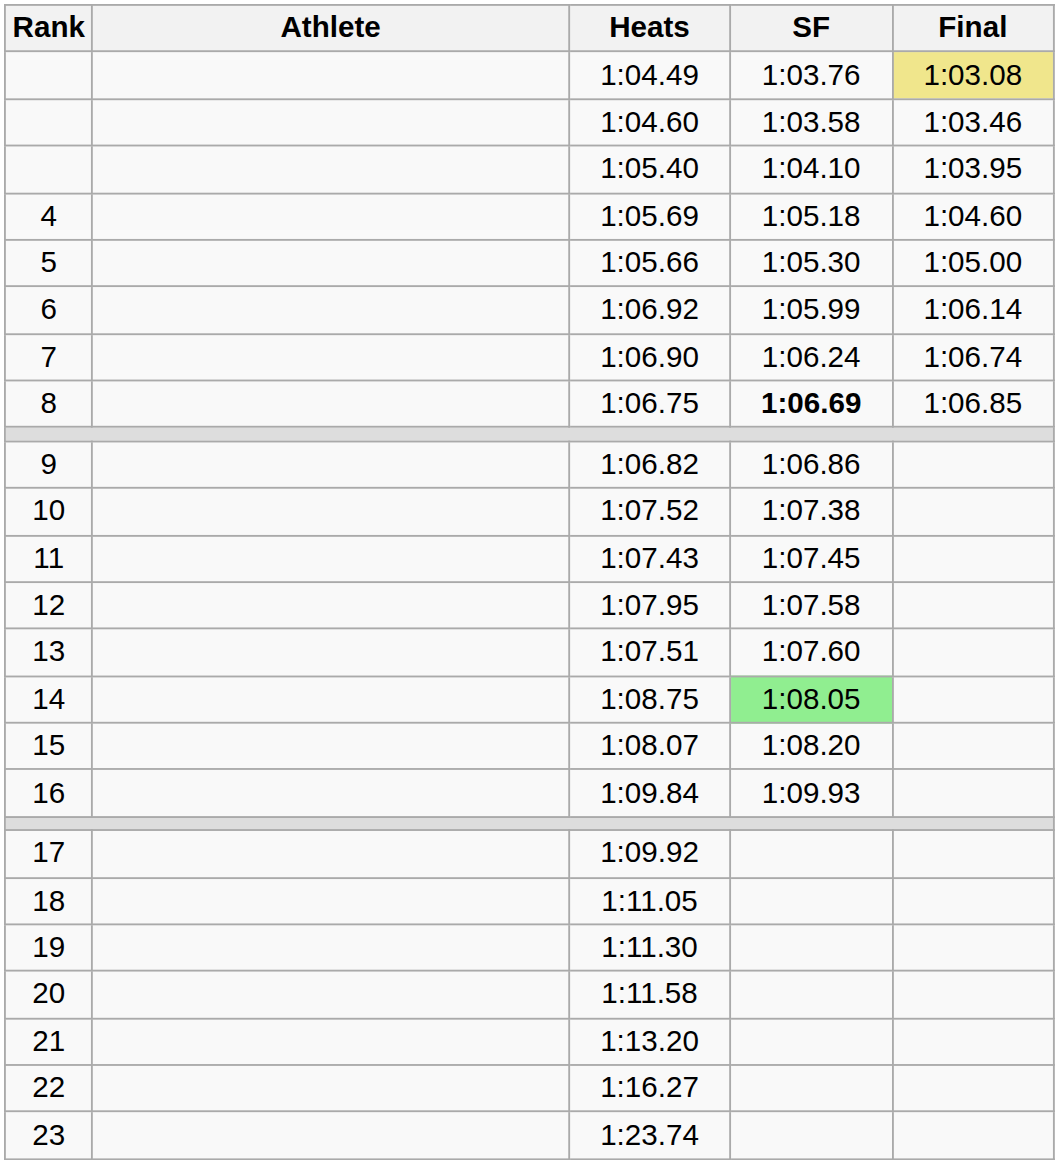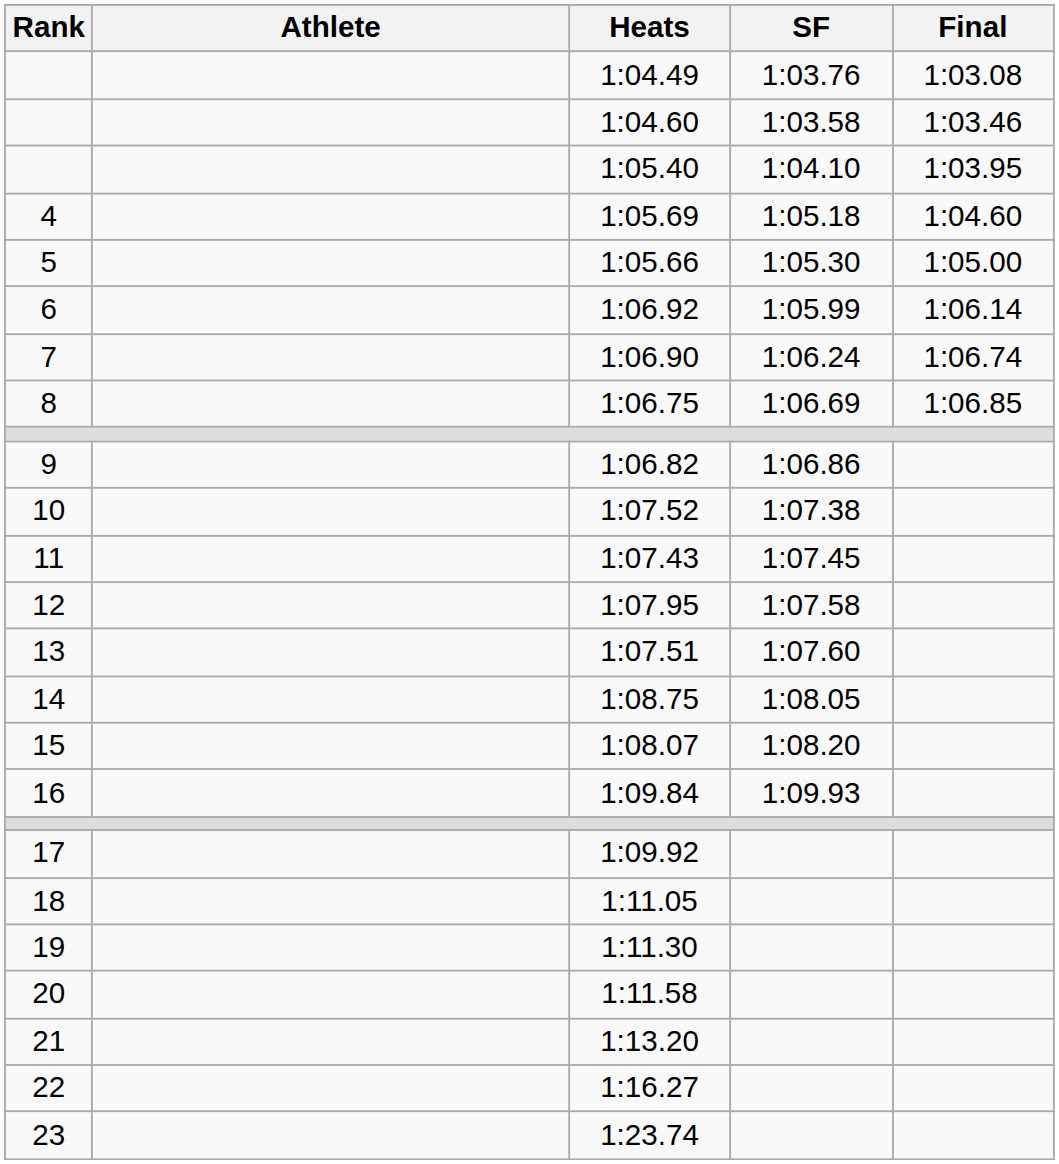1:04.49 | Final: khaki background -> no background
1:06.75 | SF: bold -> normal
1:08.75 | SF: lightgreen background -> no background
